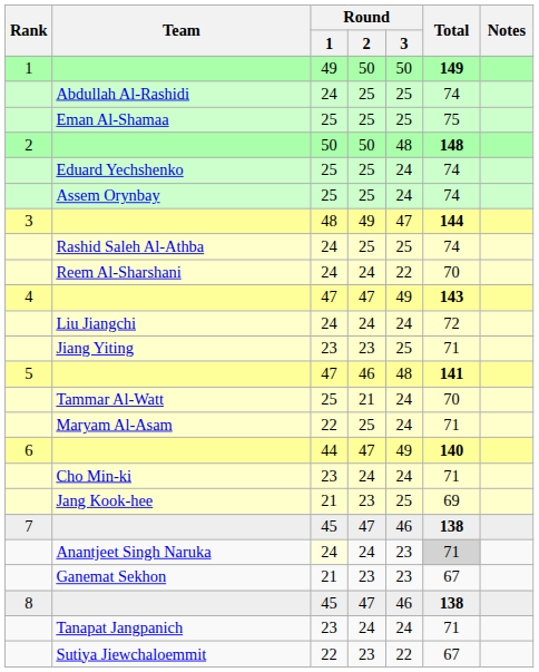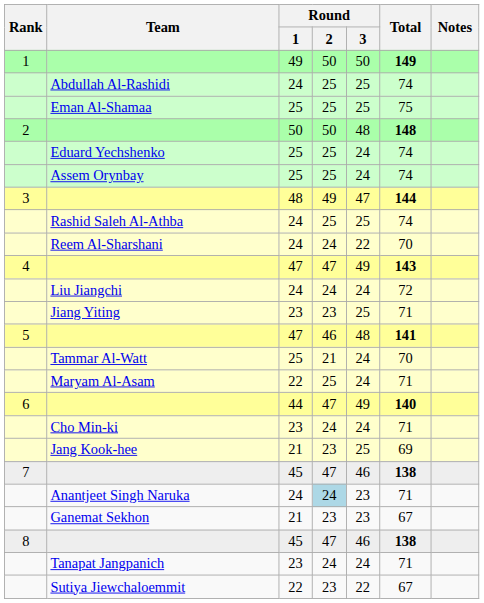Anantjeet Singh Naruka | Round / 1: lightyellow background -> no background
Anantjeet Singh Naruka | Round / 2: no background -> lightblue background
Anantjeet Singh Naruka | Total: lightgrey background -> no background
